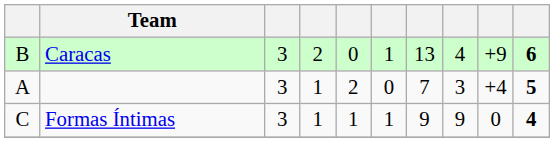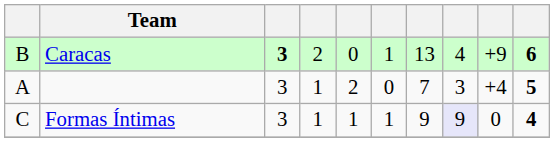Caracas | column 3: normal -> bold
Formas Íntimas | column 8: no background -> lavender background
